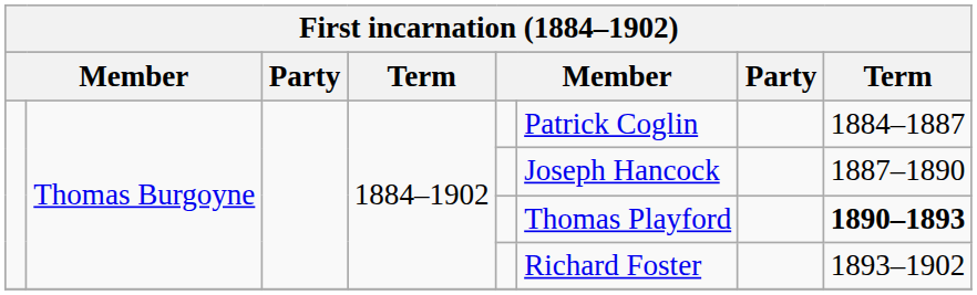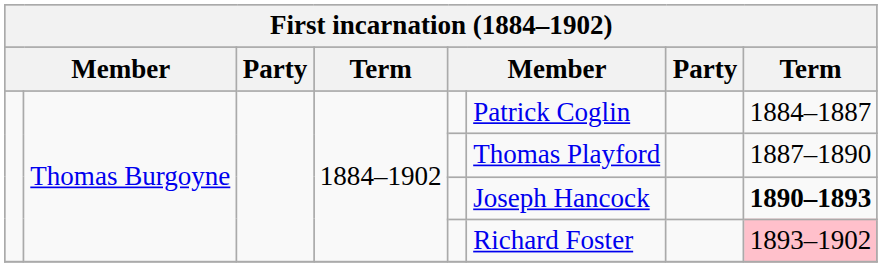row 4 | column 6: Joseph Hancock -> Thomas Playford
row 5 | column 6: Thomas Playford -> Joseph Hancock
row 6 | column 8: no background -> pink background
